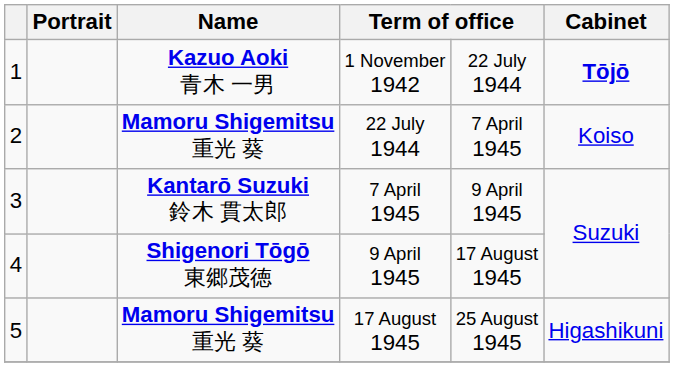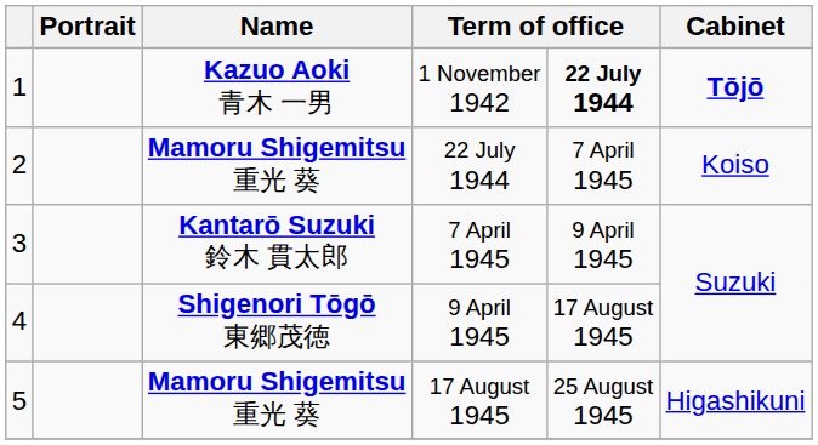1 November 1942 | column 5: normal -> bold
